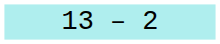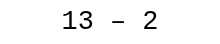row 1 | column 1: paleturquoise background -> no background
